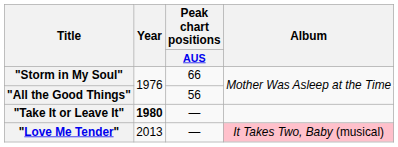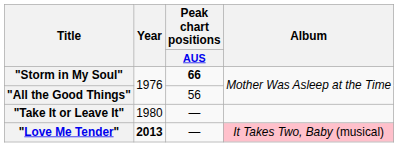"Storm in My Soul" | Peak chart positions / AUS: normal -> bold
"Take It or Leave It" | Year: bold -> normal
"Love Me Tender" | Year: normal -> bold
